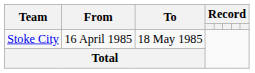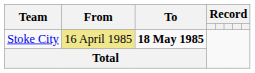Stoke City | From: no background -> khaki background
Stoke City | To: normal -> bold
